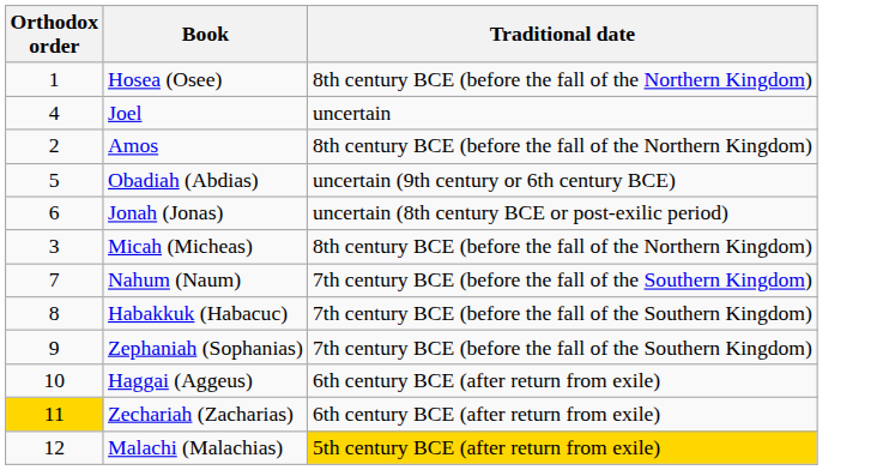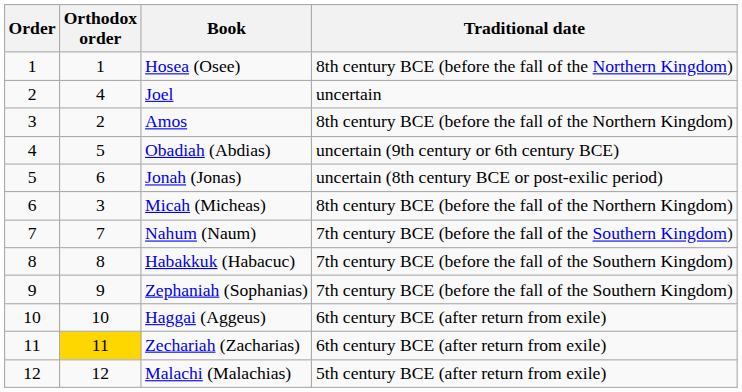+ column: Order | 1 | 2 | 3 | 4 | 5 | 6 | 7 | 8 | 9 | 10 | 11 | 12
Malachi (Malachias) | Traditional date: gold background -> no background
